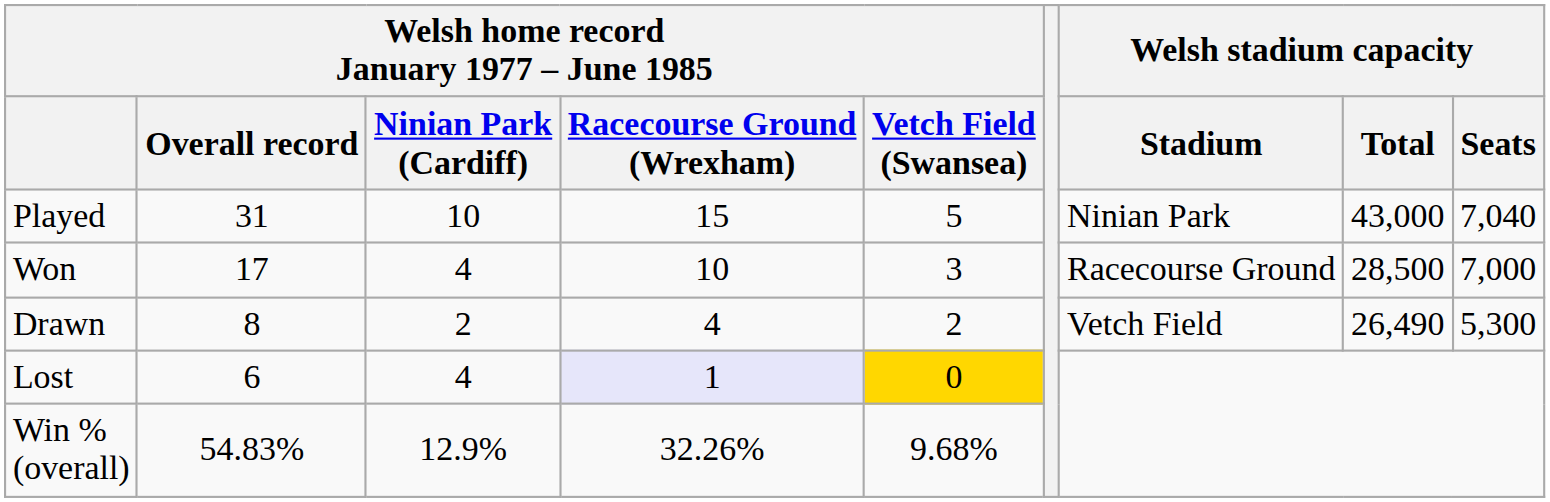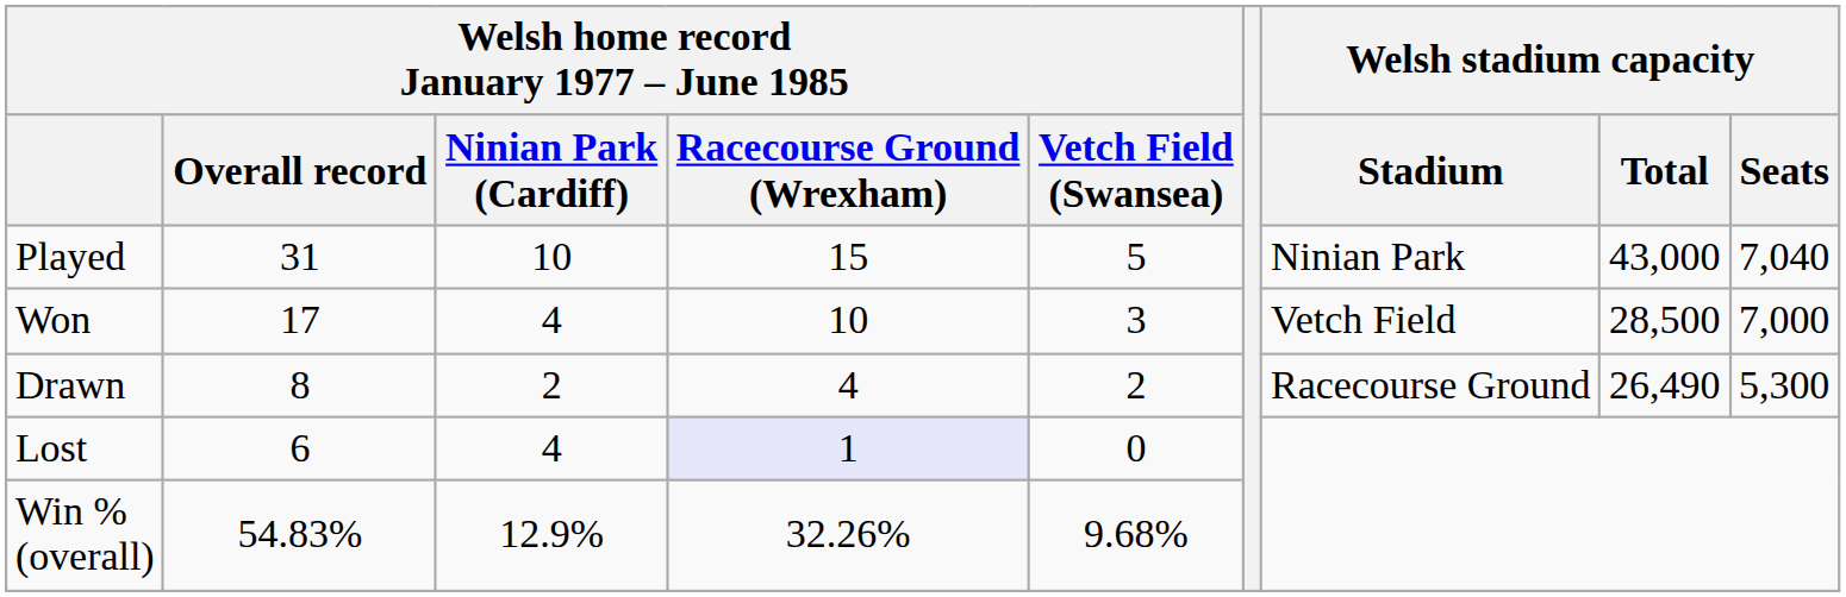Won | Welsh stadium capacity / Stadium: Racecourse Ground -> Vetch Field
Drawn | Welsh stadium capacity / Stadium: Vetch Field -> Racecourse Ground
Lost | column 5: gold background -> no background
